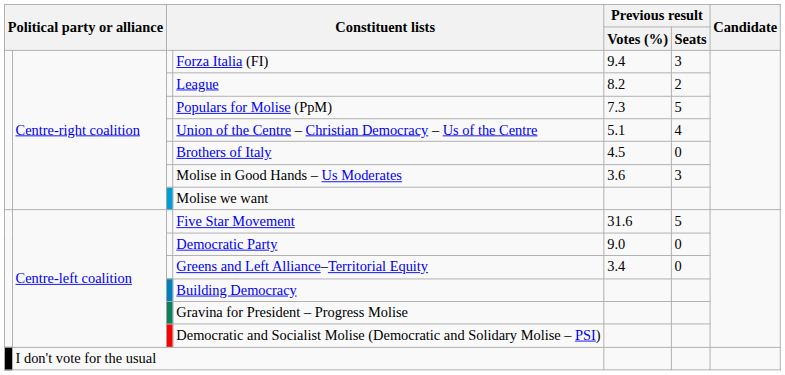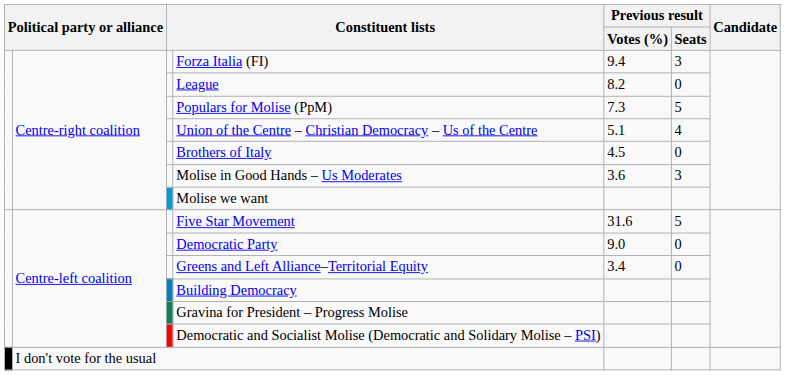League | Previous result / Seats: 2 -> 0
